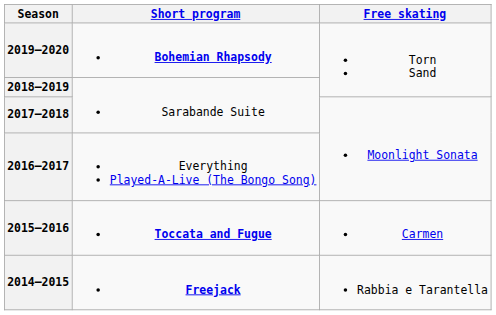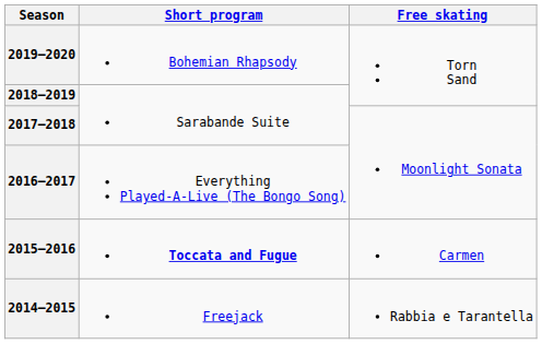2019–2020 | Short program: bold -> normal
2014–2015 | Short program: bold -> normal
